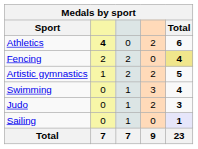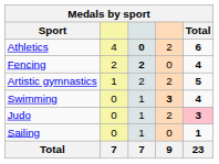Athletics | column 2: bold -> normal
Athletics | column 3: normal -> bold
Fencing | column 3: normal -> bold
Fencing | Total: khaki background -> no background
Swimming | column 4: normal -> bold
Judo | Total: no background -> pink background
Sailing | Total: lavender background -> no background
